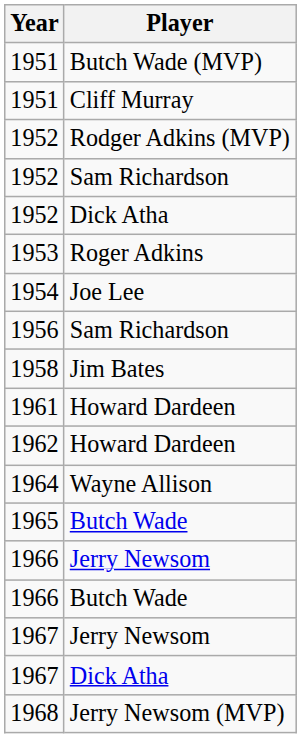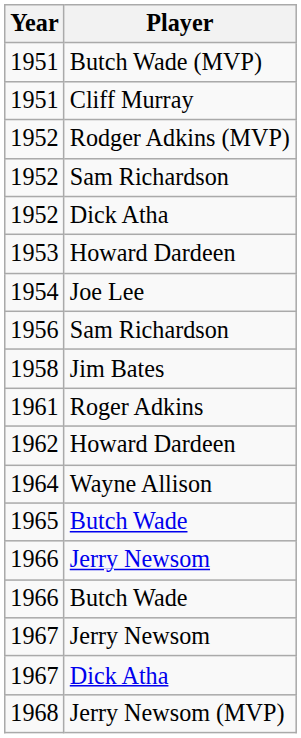row 7 | Player: Roger Adkins -> Howard Dardeen
row 11 | Player: Howard Dardeen -> Roger Adkins
